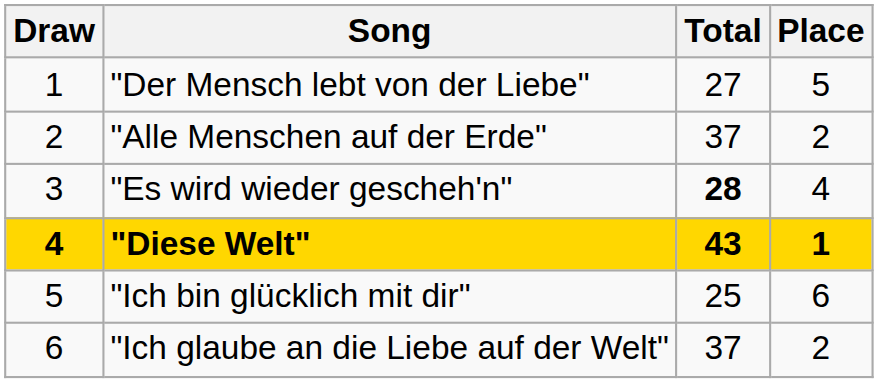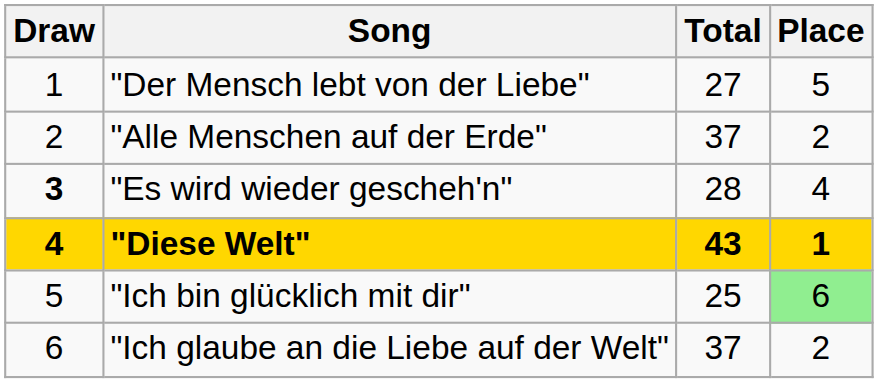"Es wird wieder gescheh'n" | Draw: normal -> bold
"Es wird wieder gescheh'n" | Total: bold -> normal
"Ich bin glücklich mit dir" | Place: no background -> lightgreen background
